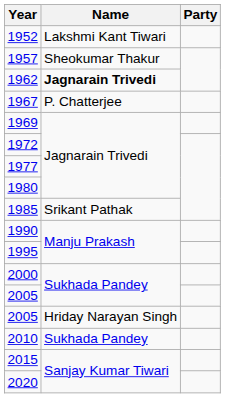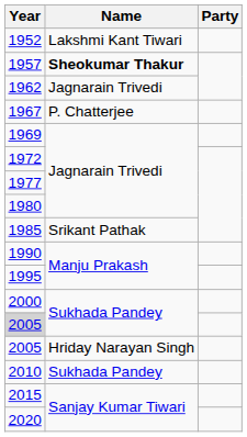1957 | Name: normal -> bold
1962 | Name: bold -> normal
2005 / Sukhada Pandey | Year: no background -> lightgrey background
